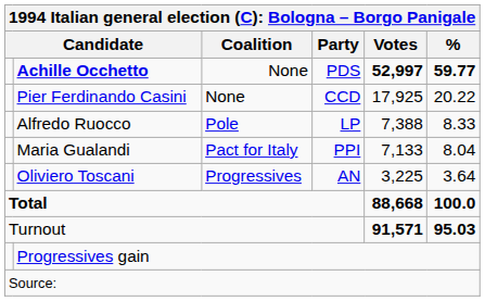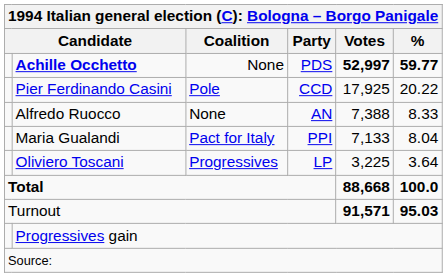Pier Ferdinando Casini | Coalition: None -> Pole
Alfredo Ruocco | Coalition: Pole -> None
Alfredo Ruocco | Party: LP -> AN
Oliviero Toscani | Party: AN -> LP
